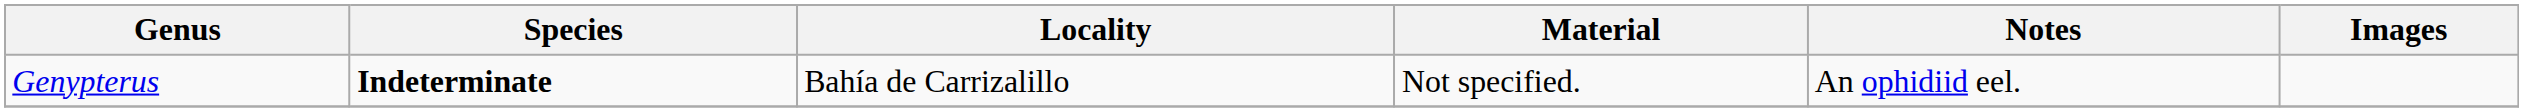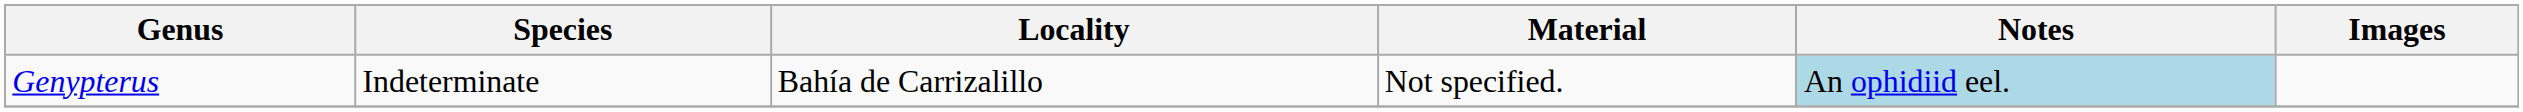Genypterus | Species: bold -> normal
Genypterus | Notes: no background -> lightblue background
